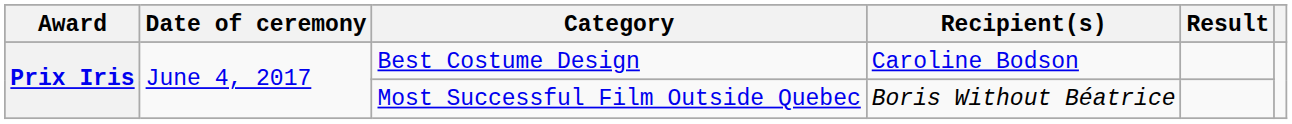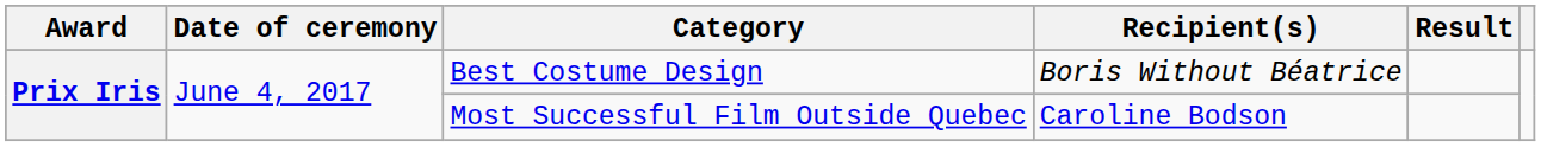Best Costume Design | Recipient(s): Caroline Bodson -> Boris Without Béatrice
Most Successful Film Outside Quebec | Recipient(s): Boris Without Béatrice -> Caroline Bodson
